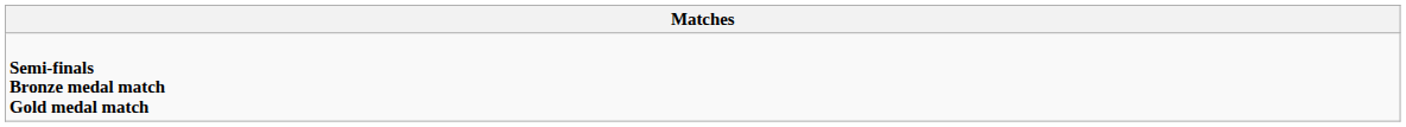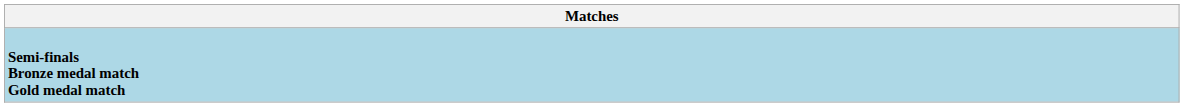row 2 | column 1: no background -> lightblue background
